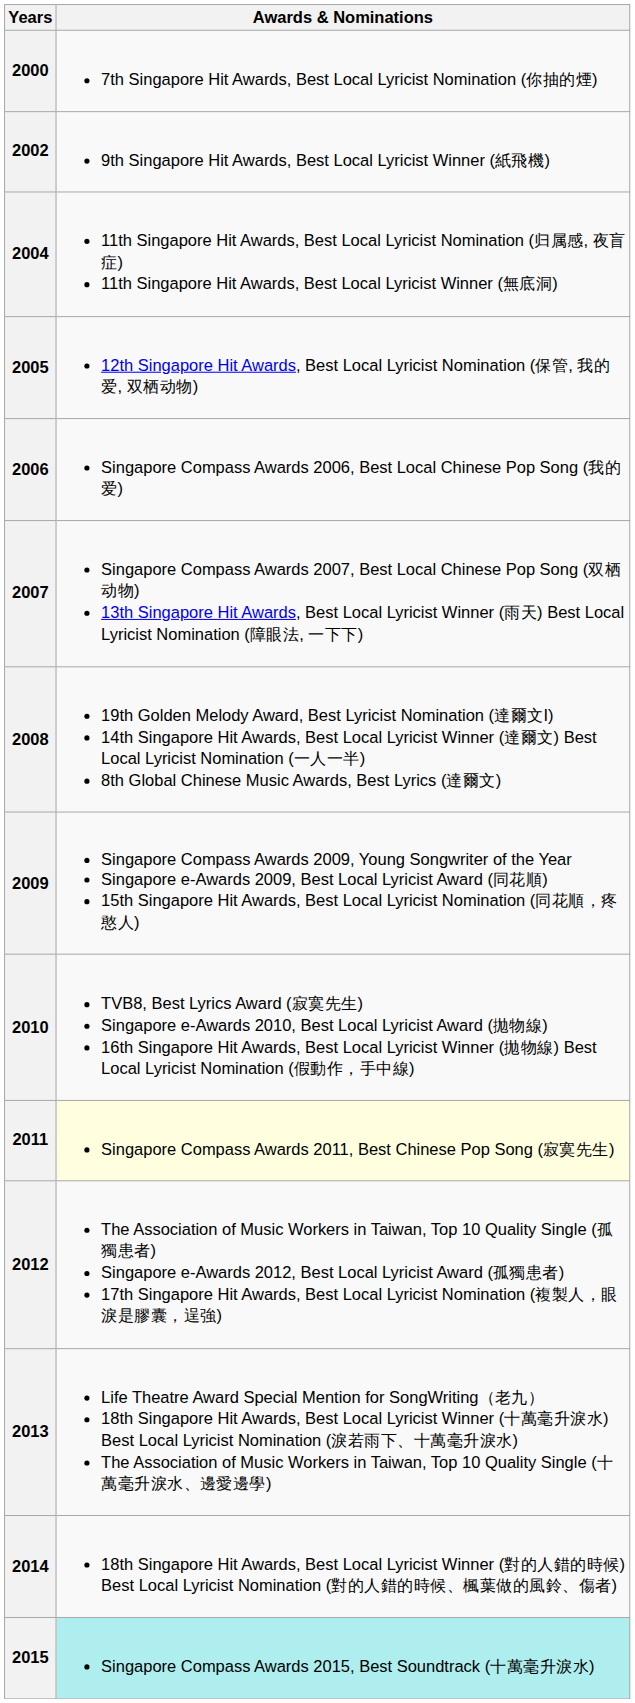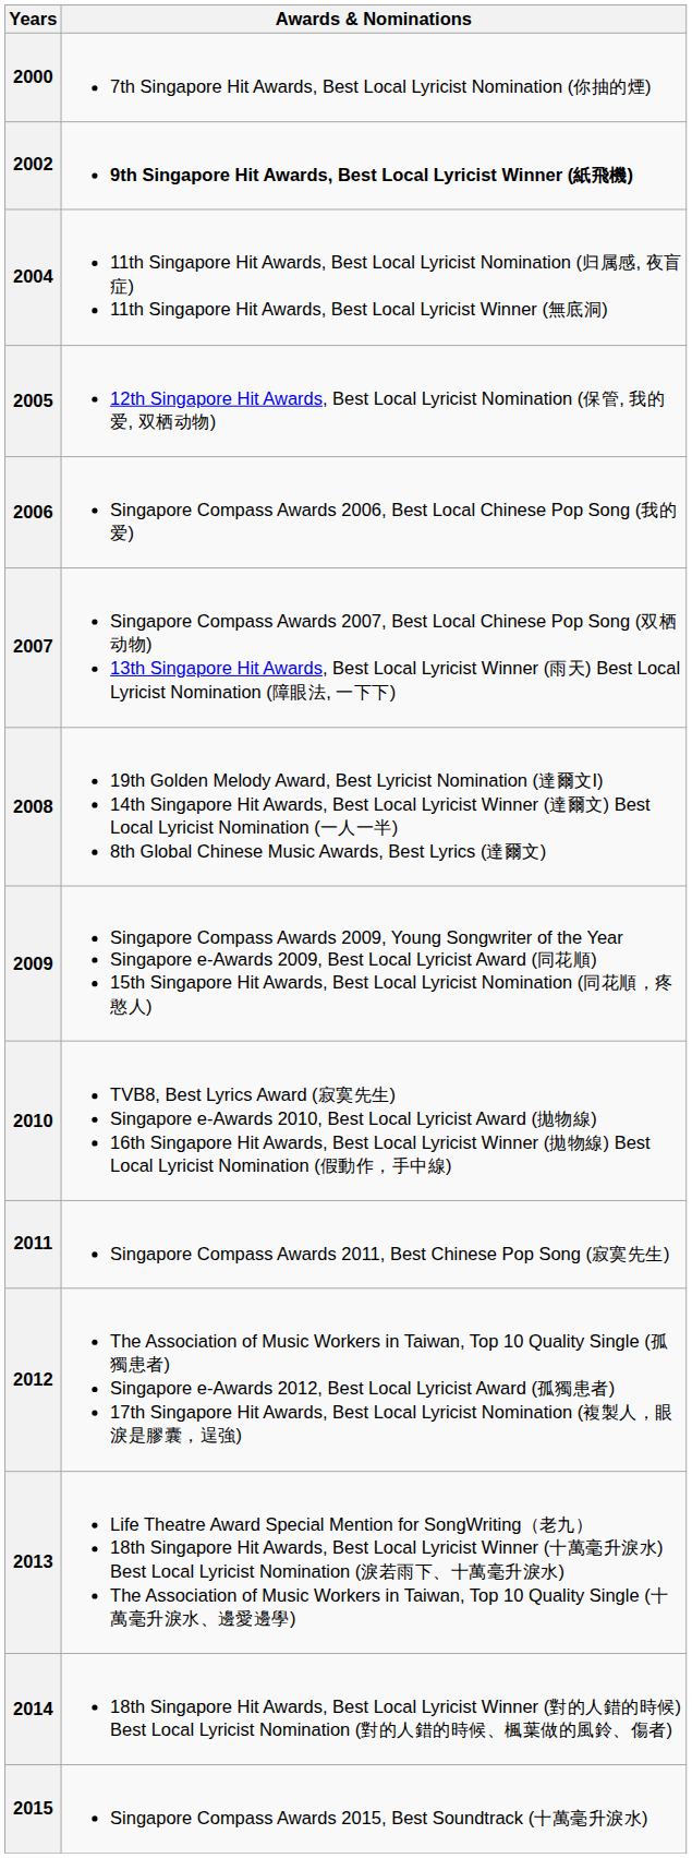2002 | Awards & Nominations: normal -> bold
2011 | Awards & Nominations: lightyellow background -> no background
2015 | Awards & Nominations: paleturquoise background -> no background
